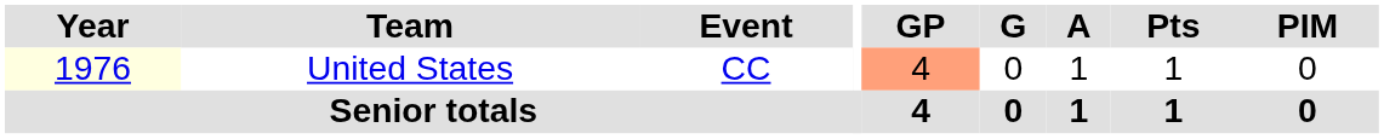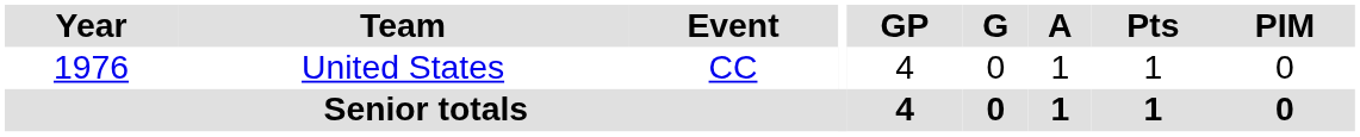United States | Year: lightyellow background -> no background
United States | GP: lightsalmon background -> no background
